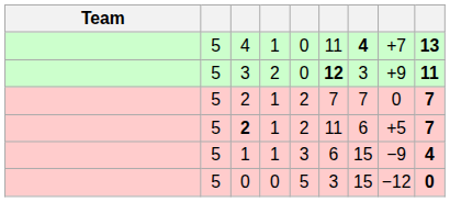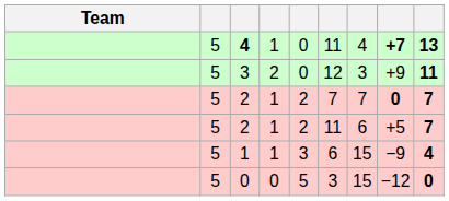row 2 | column 3: normal -> bold
row 2 | column 7: bold -> normal
row 2 | column 8: normal -> bold
row 3 | column 6: bold -> normal
row 4 | column 8: normal -> bold
row 5 | column 3: bold -> normal
